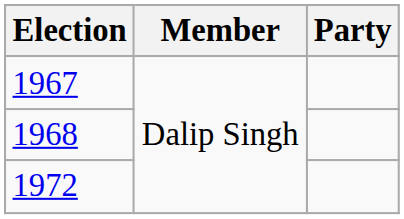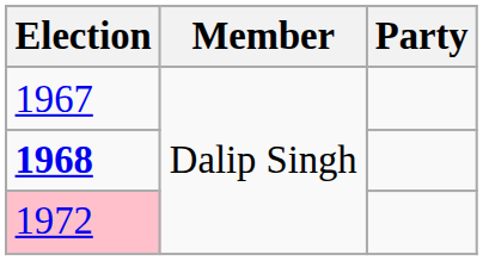1968 | Election: normal -> bold
1972 | Election: no background -> pink background
